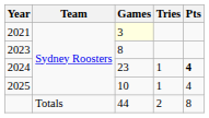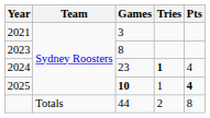2021 | Games: lightyellow background -> no background
2024 | Tries: normal -> bold
2024 | Pts: bold -> normal
2025 | Games: normal -> bold
2025 | Pts: normal -> bold
